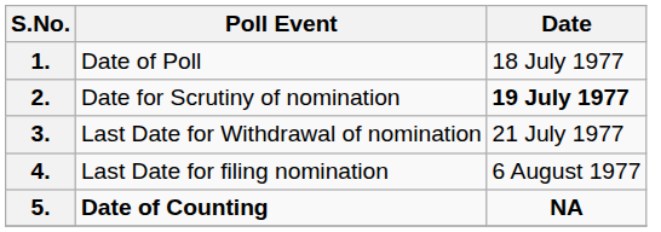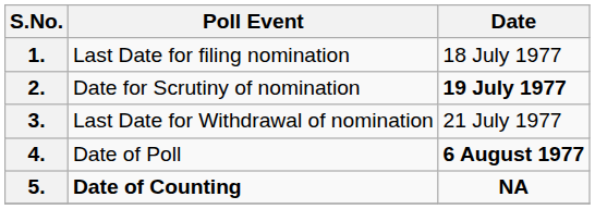1. | Poll Event: Date of Poll -> Last Date for filing nomination
4. | Poll Event: Last Date for filing nomination -> Date of Poll
4. | Date: normal -> bold
